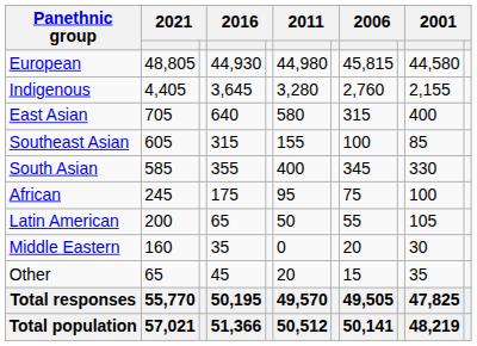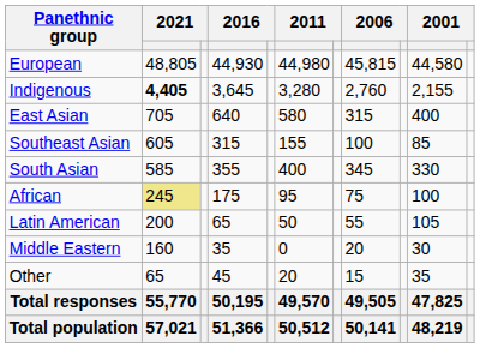Indigenous | column 2: normal -> bold
African | column 2: no background -> khaki background
